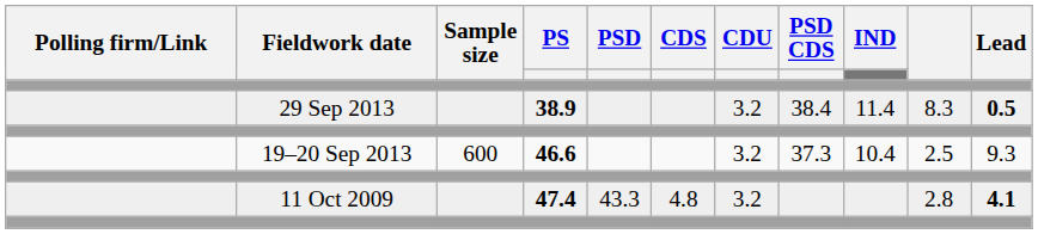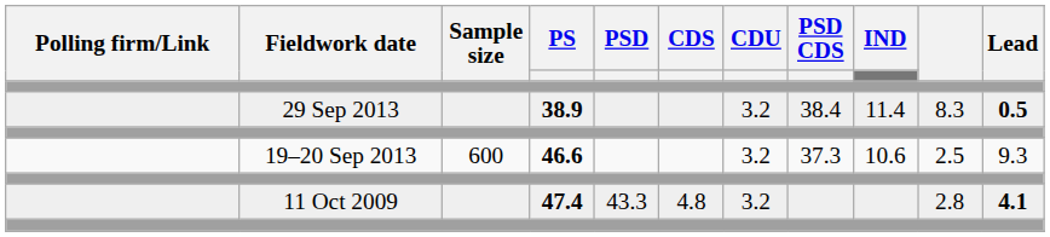19–20 Sep 2013 | IND: 10.4 -> 10.6
